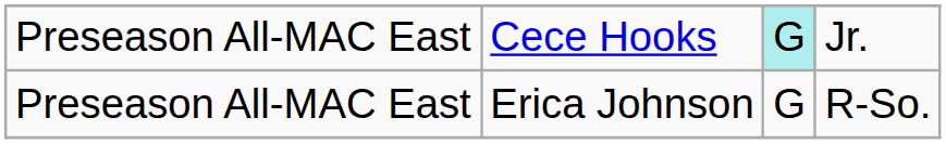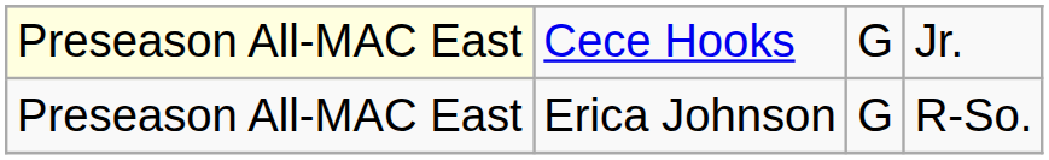row 1 | column 1: no background -> lightyellow background
row 1 | column 3: paleturquoise background -> no background
